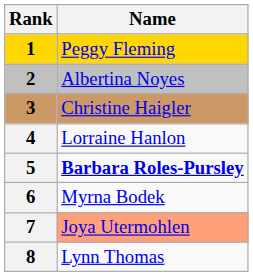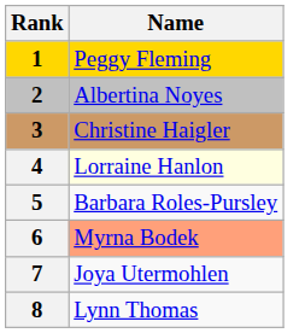Lorraine Hanlon | Name: no background -> lightyellow background
Barbara Roles-Pursley | Name: bold -> normal
Myrna Bodek | Name: no background -> lightsalmon background
Joya Utermohlen | Name: lightsalmon background -> no background
